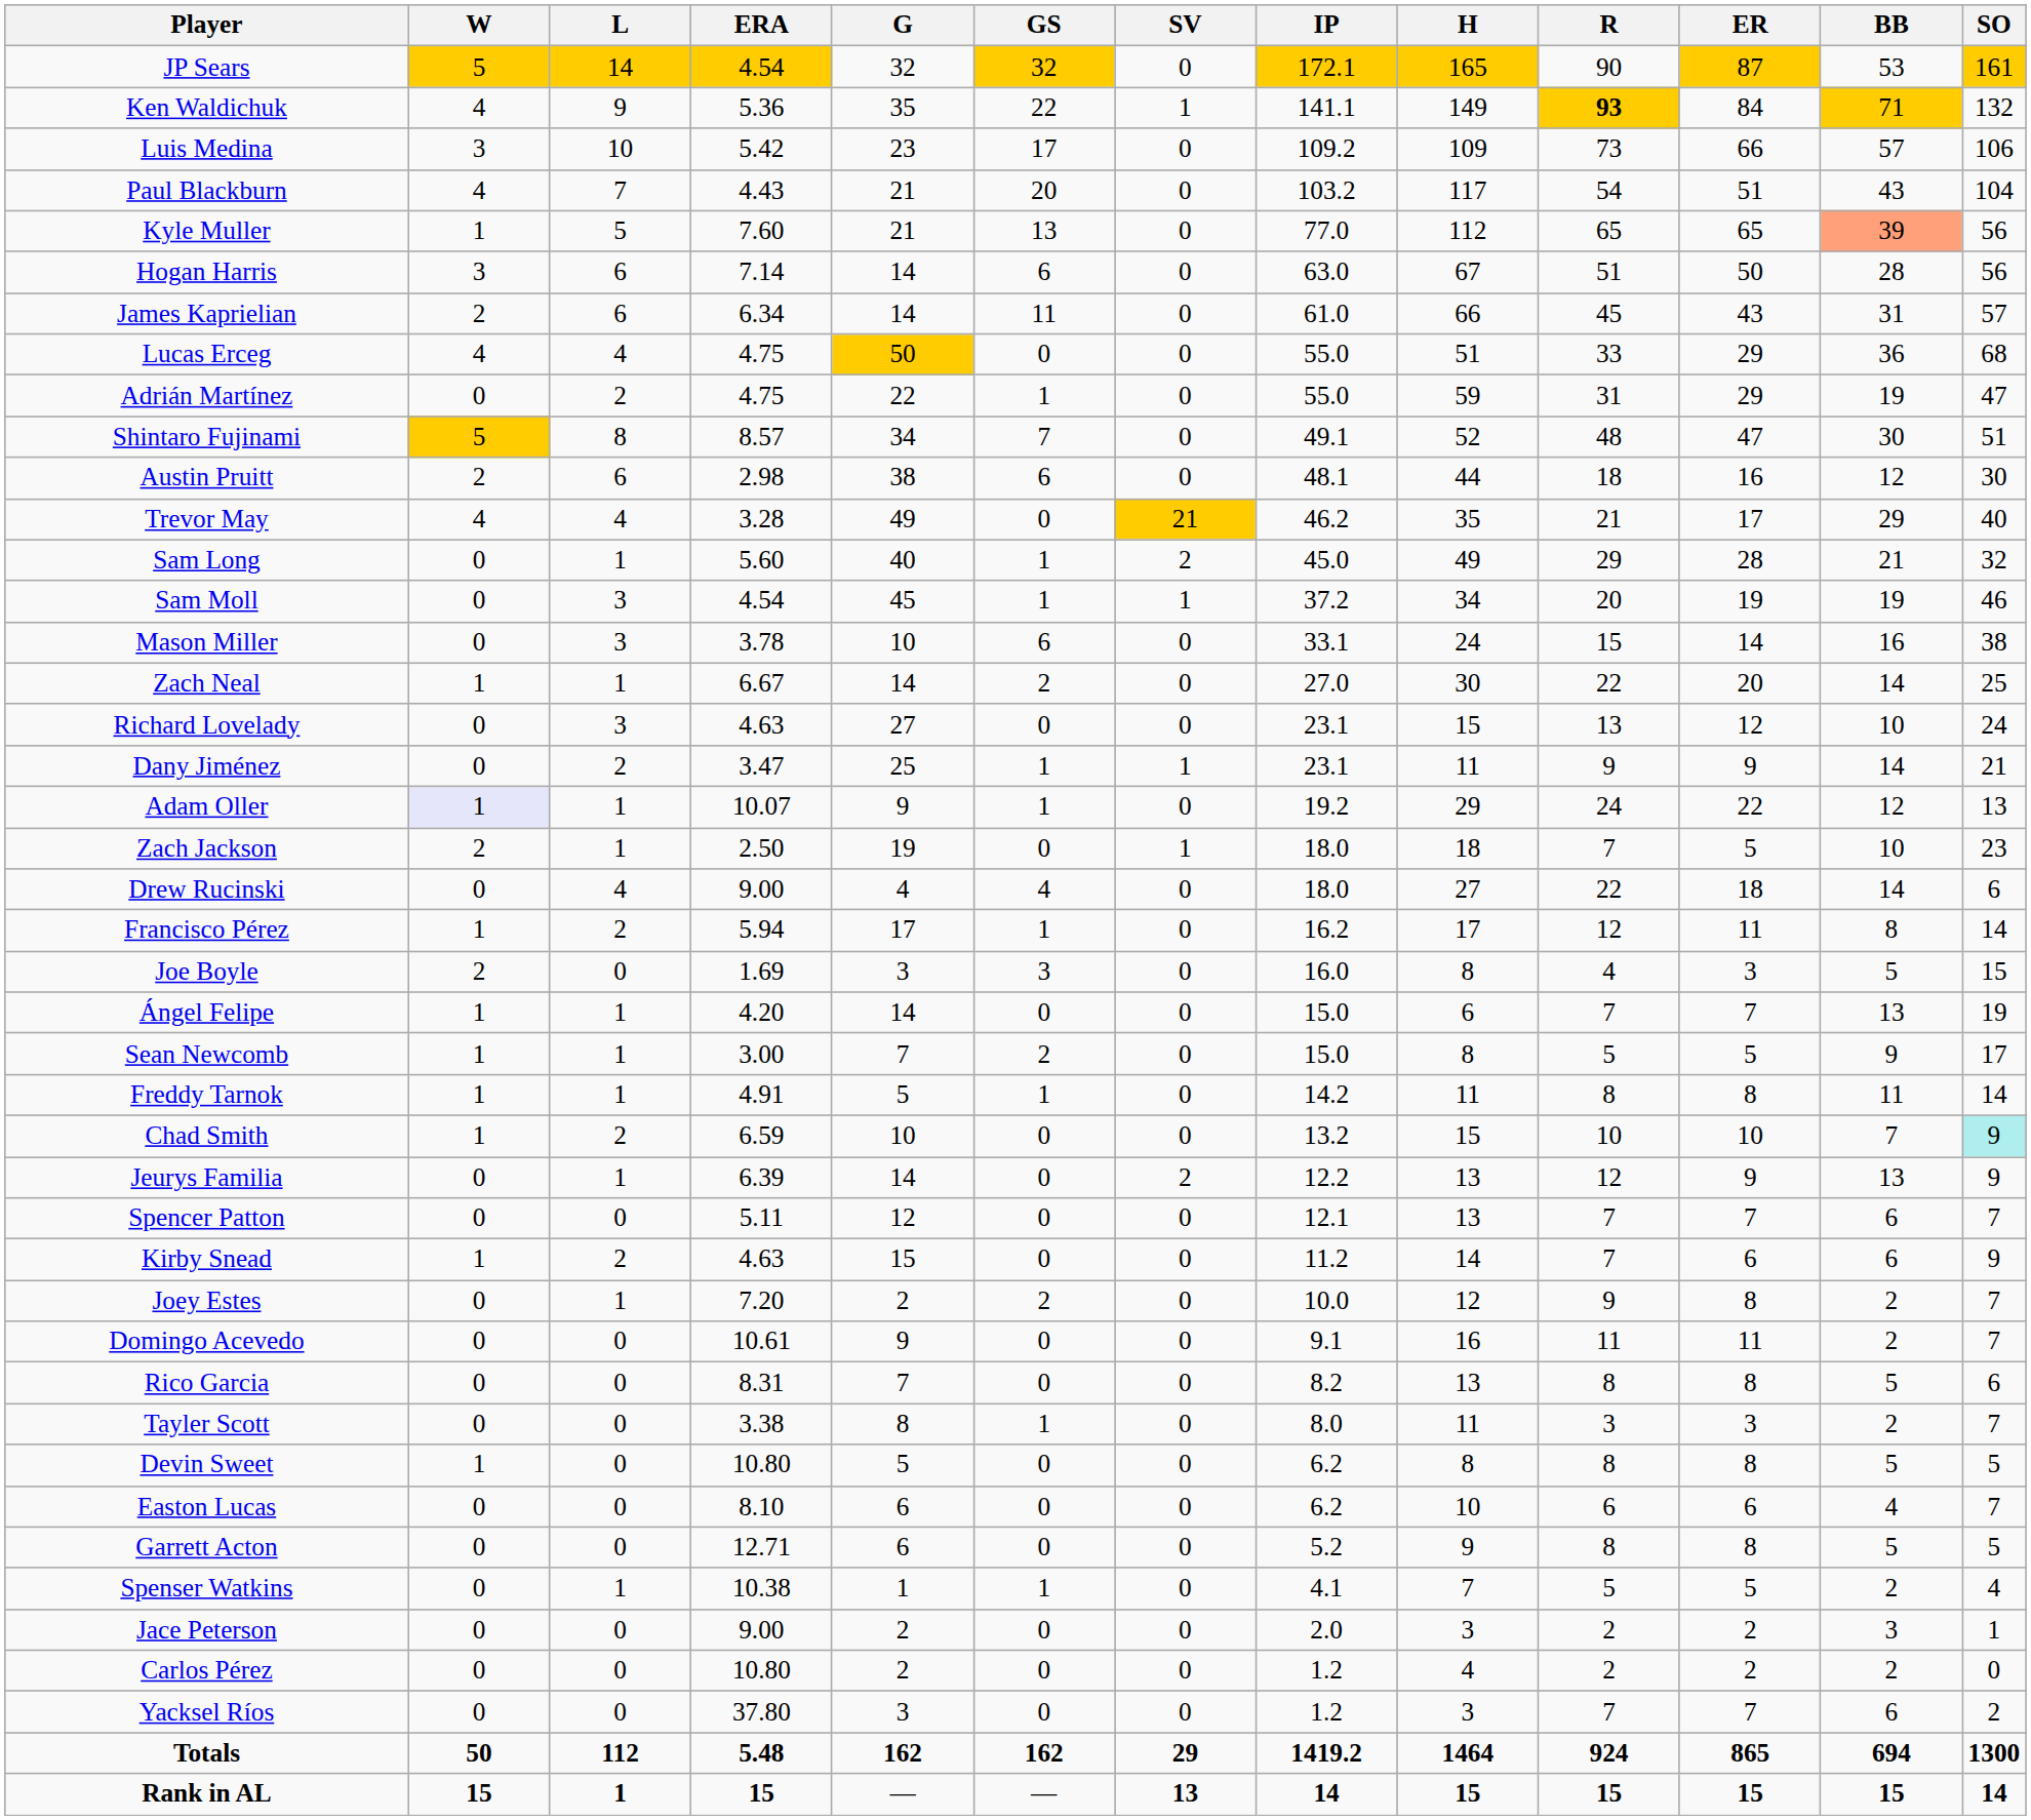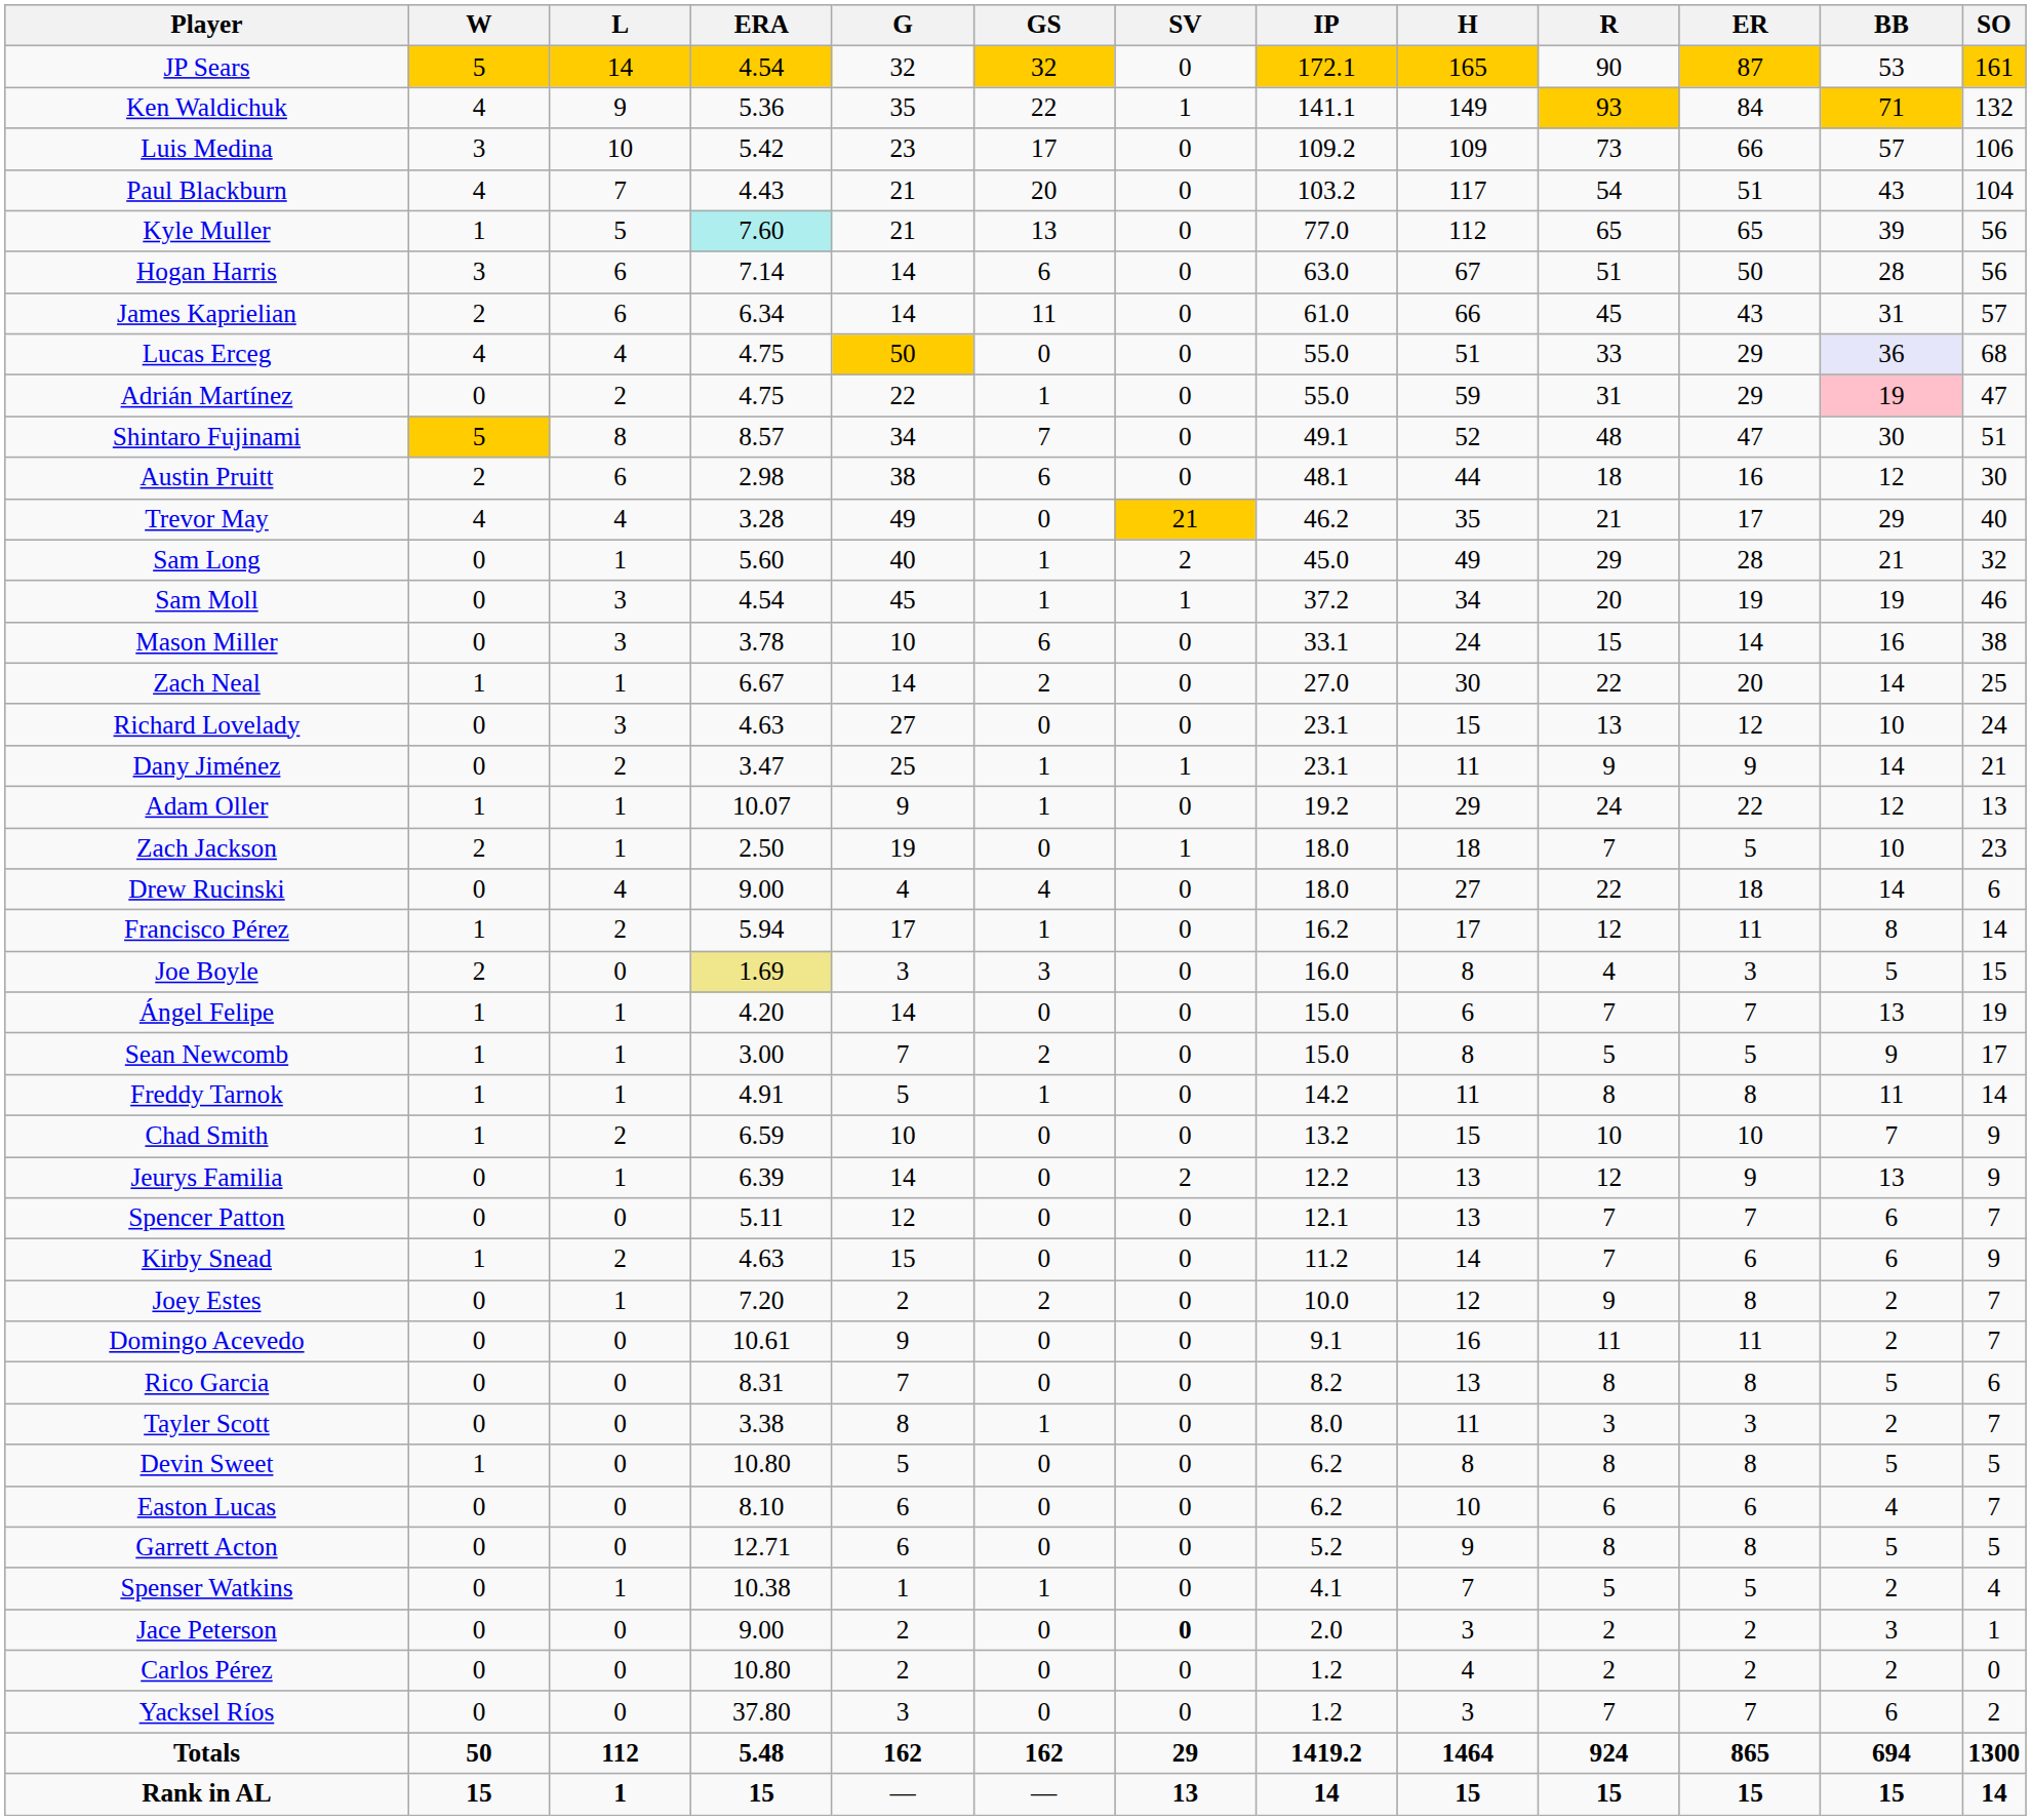Ken Waldichuk | R: bold -> normal
Kyle Muller | ERA: no background -> paleturquoise background
Kyle Muller | BB: lightsalmon background -> no background
Lucas Erceg | BB: no background -> lavender background
Adrián Martínez | BB: no background -> pink background
Adam Oller | W: lavender background -> no background
Joe Boyle | ERA: no background -> khaki background
Chad Smith | SO: paleturquoise background -> no background
Jace Peterson | SV: normal -> bold
